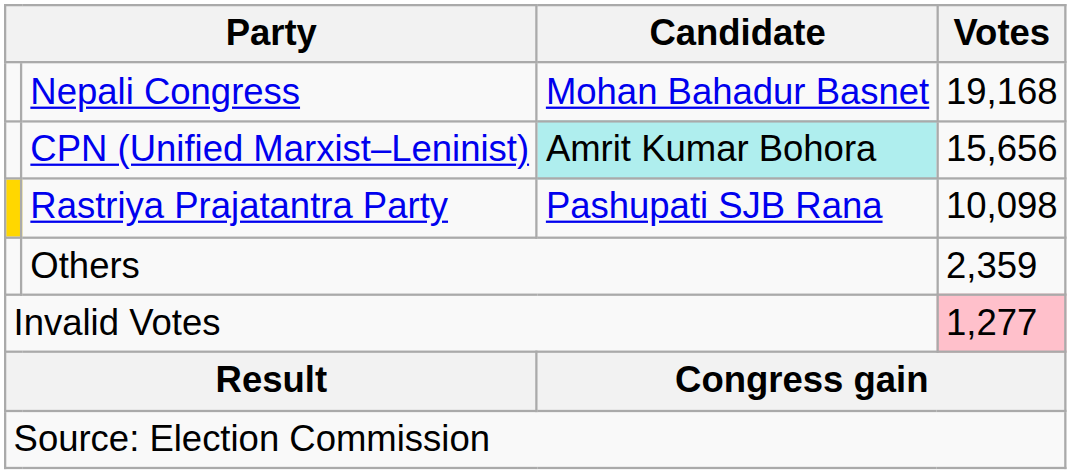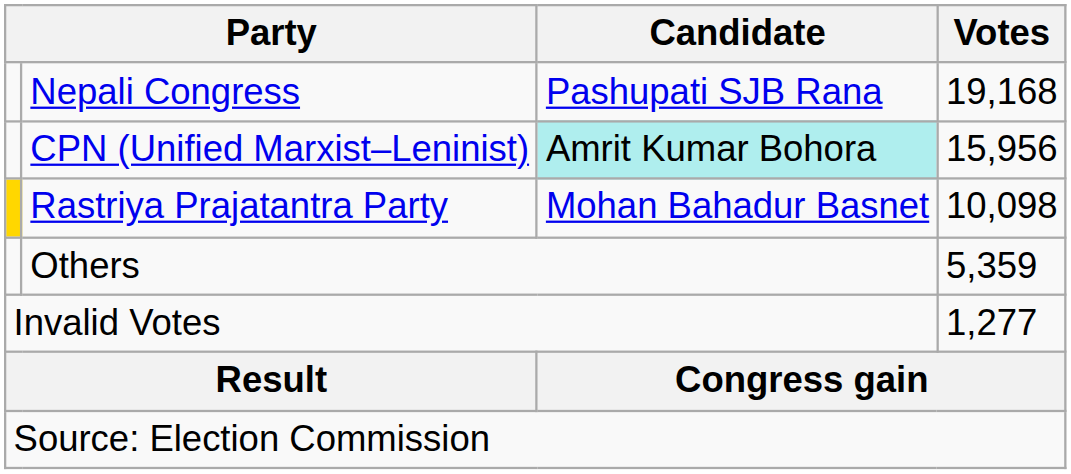Nepali Congress | Candidate: Mohan Bahadur Basnet -> Pashupati SJB Rana
CPN (Unified Marxist–Leninist) | Votes: 15,656 -> 15,956
Rastriya Prajatantra Party | Candidate: Pashupati SJB Rana -> Mohan Bahadur Basnet
Others | Votes: 2,359 -> 5,359
Invalid Votes | Votes: pink background -> no background
